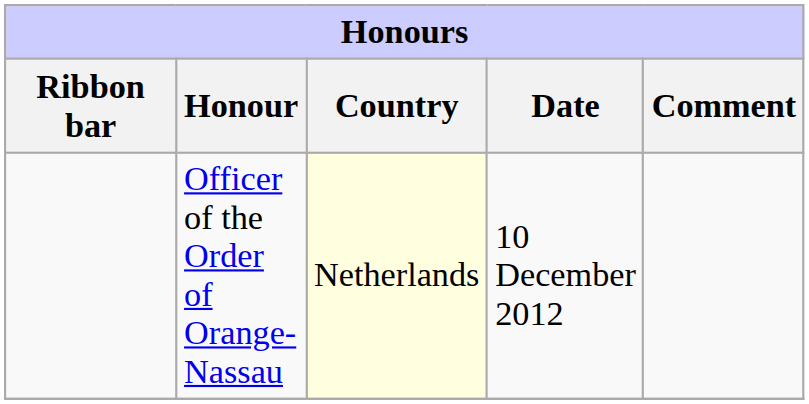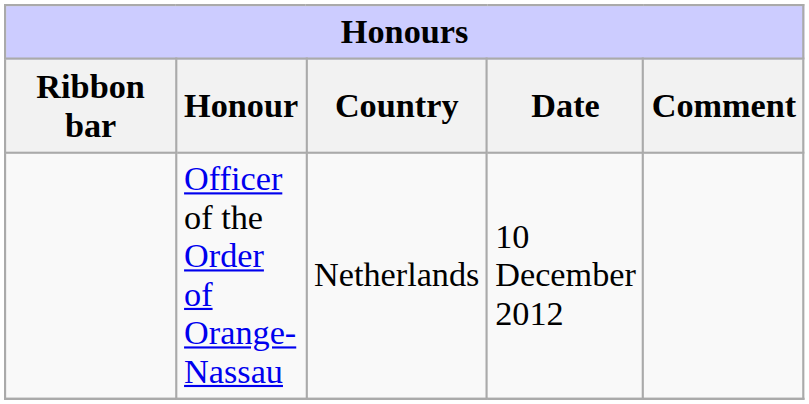Officer of the Order of Orange-Nassau | Country: lightyellow background -> no background
